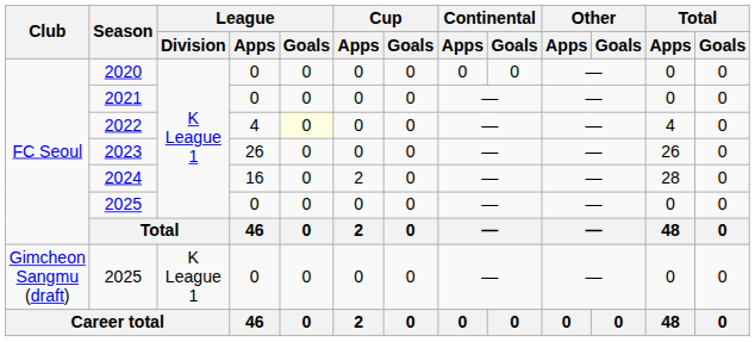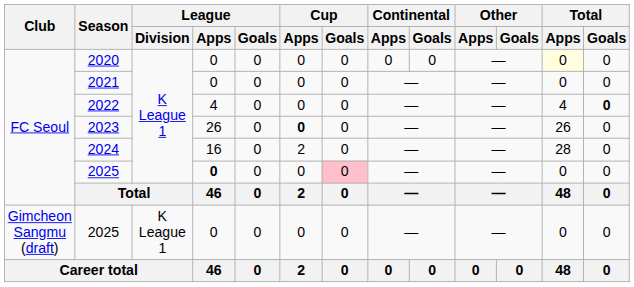2020 | Total / Apps: no background -> lightyellow background
2022 | League / Goals: lightyellow background -> no background
2022 | Total / Goals: normal -> bold
2023 | Cup / Apps: normal -> bold
FC Seoul / 2025 | League / Apps: normal -> bold
FC Seoul / 2025 | Cup / Goals: no background -> pink background
